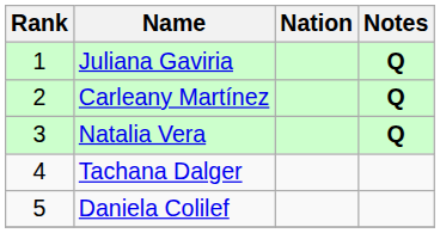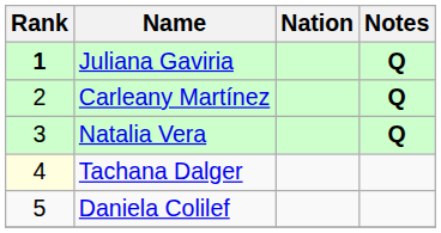Juliana Gaviria | Rank: normal -> bold
Tachana Dalger | Rank: no background -> lightyellow background
